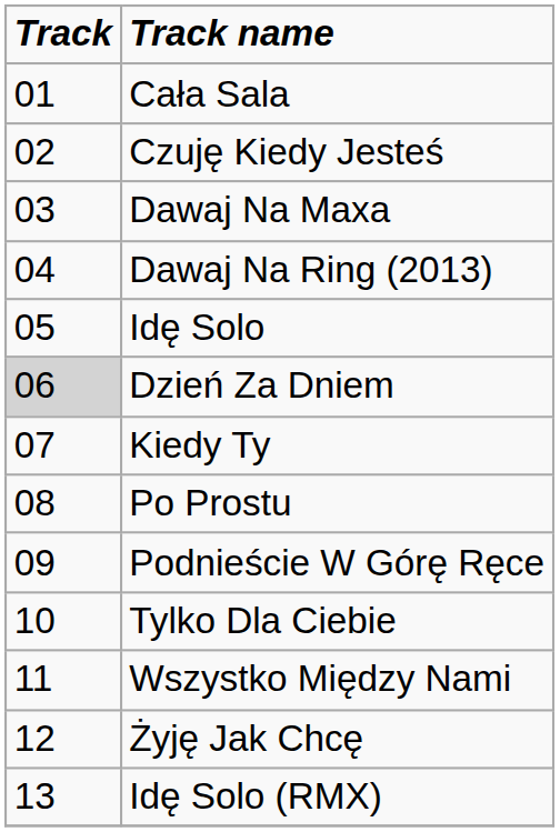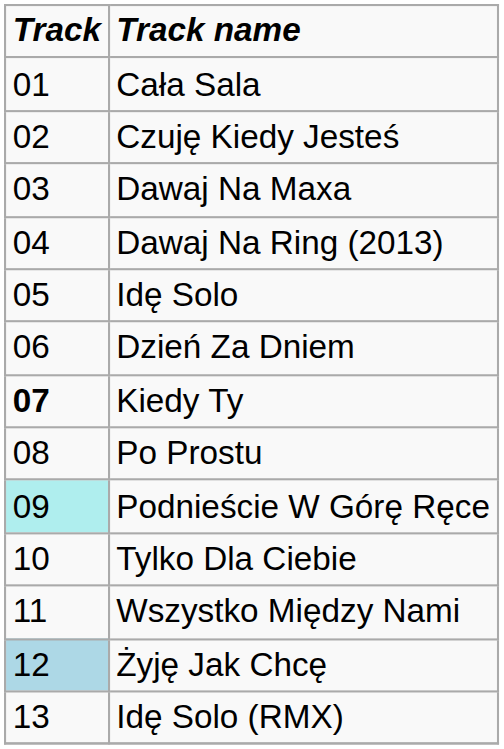Dzień Za Dniem | Track: lightgrey background -> no background
Kiedy Ty | Track: normal -> bold
Podnieście W Górę Ręce | Track: no background -> paleturquoise background
Żyję Jak Chcę | Track: no background -> lightblue background
